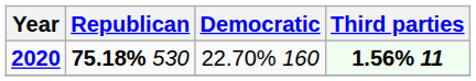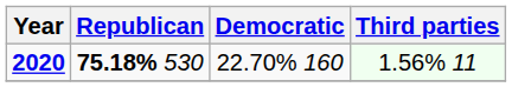2020 | Third parties: bold -> normal
